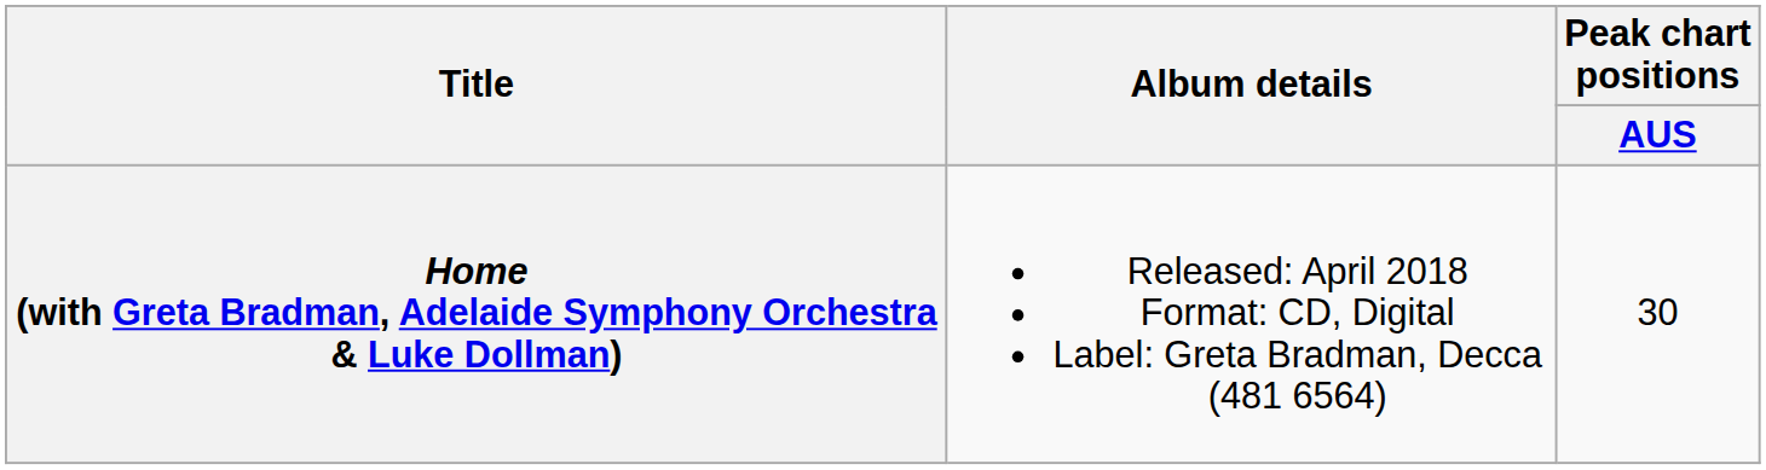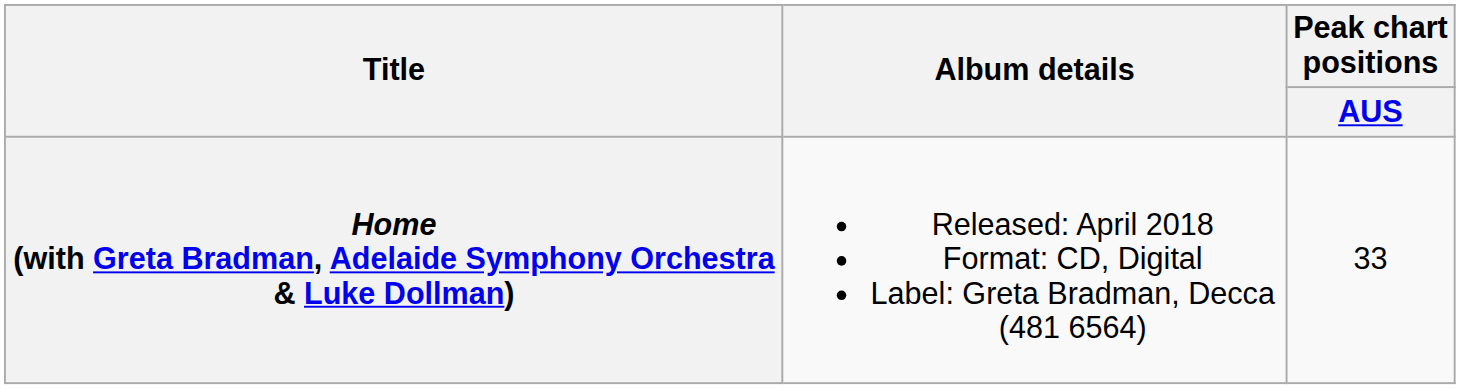row 3 | Peak chart positions / AUS: 30 -> 33
